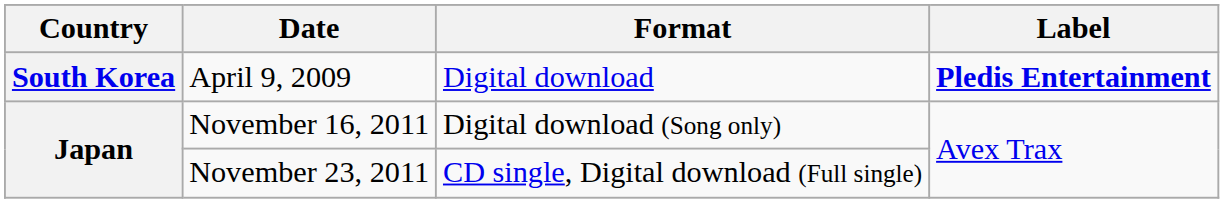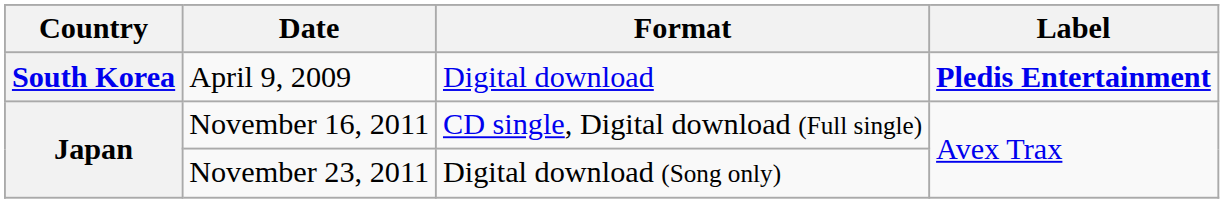November 16, 2011 | Format: Digital download (Song only) -> CD single, Digital download (Full single)
November 23, 2011 | Format: CD single, Digital download (Full single) -> Digital download (Song only)
